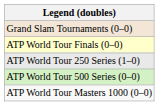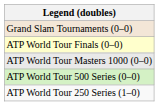row 4 | column 1: ATP World Tour 250 Series (1–0) -> ATP World Tour Masters 1000 (0–0)
row 6 | column 1: ATP World Tour Masters 1000 (0–0) -> ATP World Tour 250 Series (1–0)
